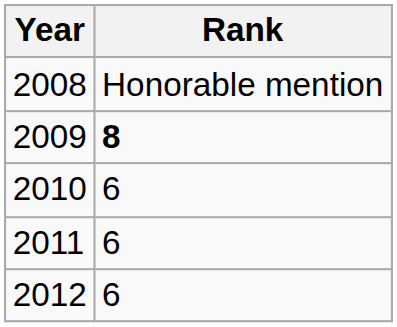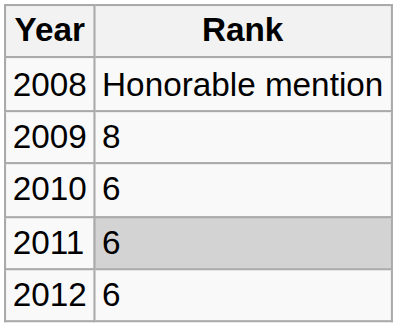2009 | Rank: bold -> normal
2011 | Rank: no background -> lightgrey background
